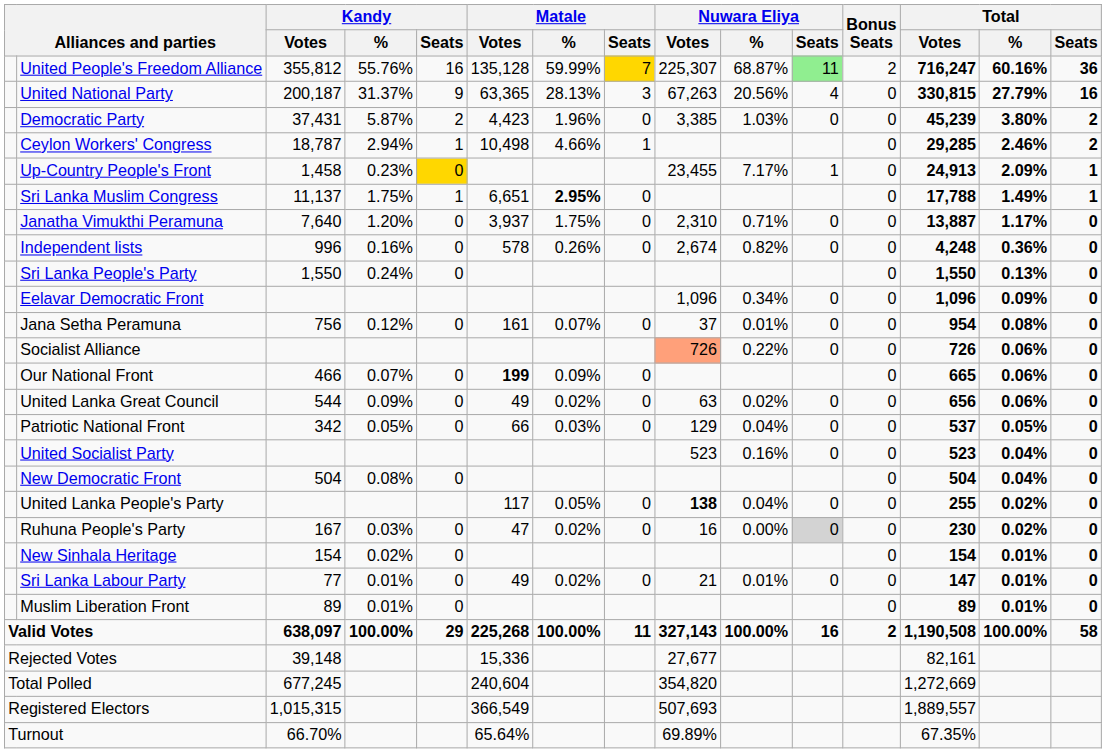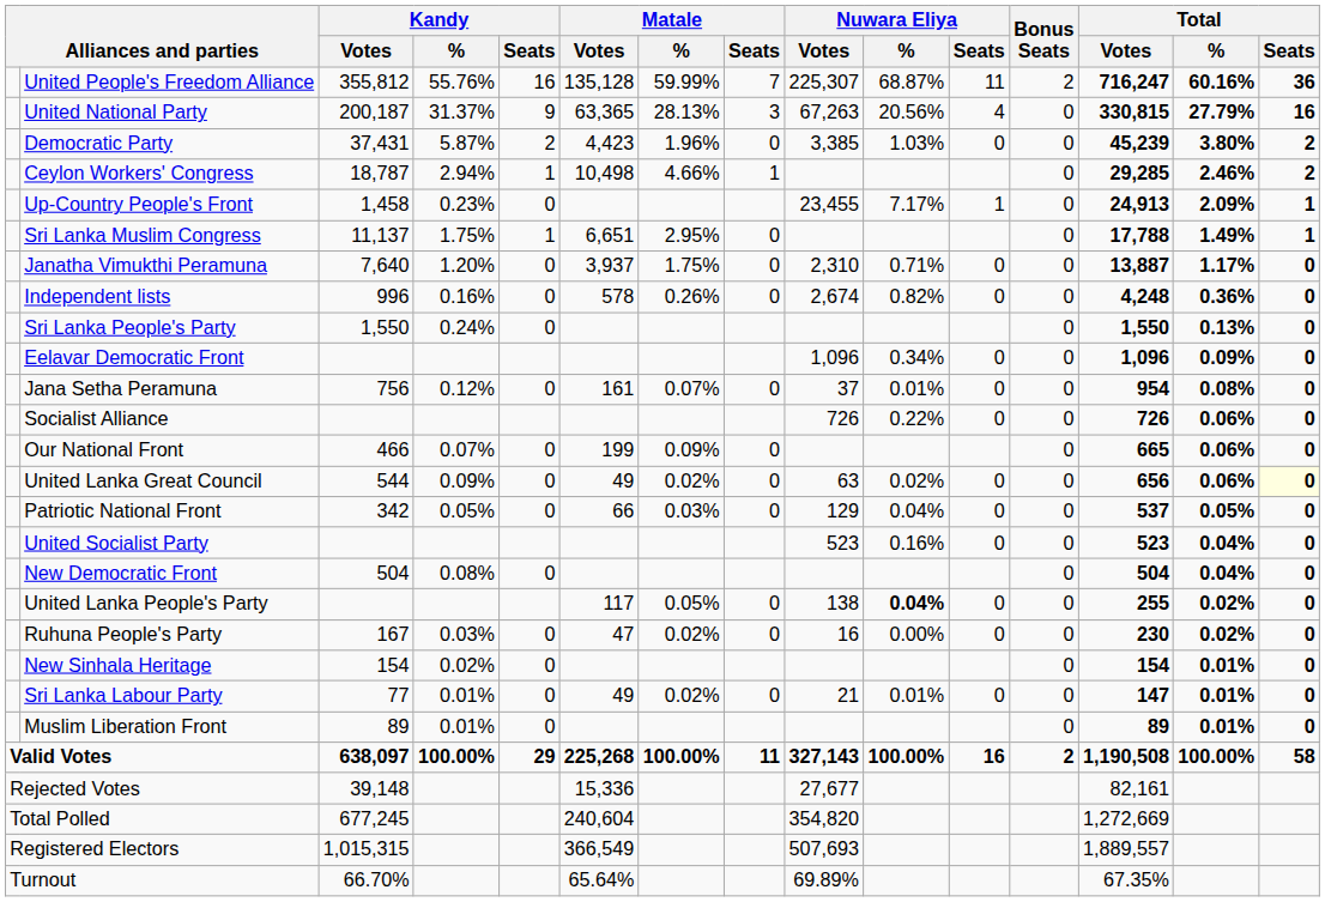United People's Freedom Alliance | Matale / Seats: gold background -> no background
United People's Freedom Alliance | Nuwara Eliya / Seats: lightgreen background -> no background
Up-Country People's Front | Kandy / Seats: gold background -> no background
Sri Lanka Muslim Congress | Matale / %: bold -> normal
Socialist Alliance | Nuwara Eliya / Votes: lightsalmon background -> no background
Our National Front | Matale / Votes: bold -> normal
United Lanka Great Council | Total / Seats: no background -> lightyellow background
United Lanka People's Party | Nuwara Eliya / Votes: bold -> normal
United Lanka People's Party | Nuwara Eliya / %: normal -> bold
Ruhuna People's Party | Nuwara Eliya / Seats: lightgrey background -> no background
